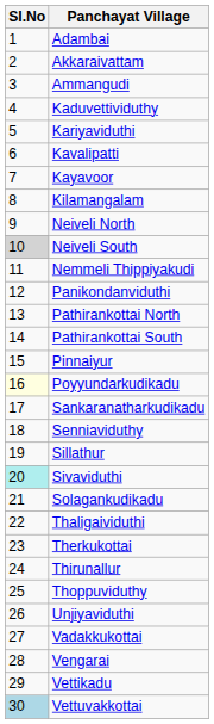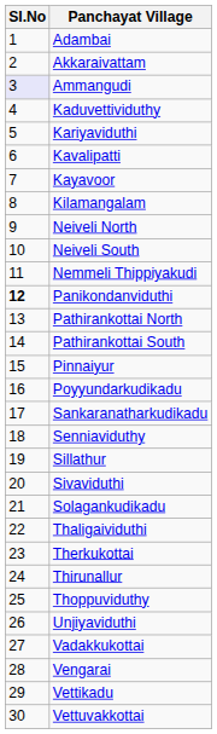Ammangudi | SI.No: no background -> lavender background
Neiveli South | SI.No: lightgrey background -> no background
Panikondanviduthi | SI.No: normal -> bold
Poyyundarkudikadu | SI.No: lightyellow background -> no background
Sivaviduthi | SI.No: paleturquoise background -> no background
Vettuvakkottai | SI.No: lightblue background -> no background
